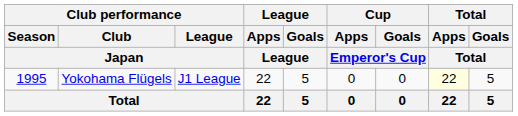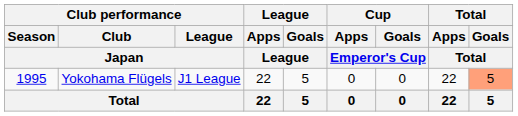Yokohama Flügels | Total / Apps / Total: lightyellow background -> no background
Yokohama Flügels | Total / Goals / Total: no background -> lightsalmon background
